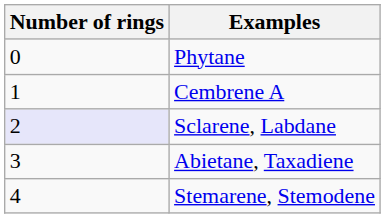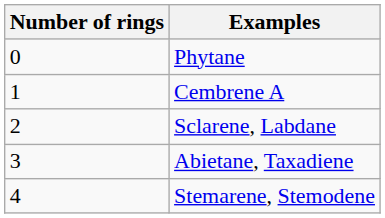Sclarene, Labdane | Number of rings: lavender background -> no background
